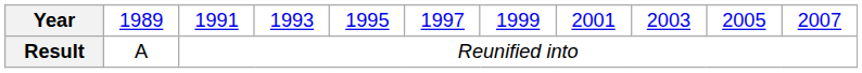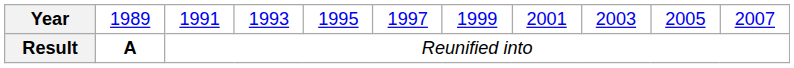Result | column 2: normal -> bold
